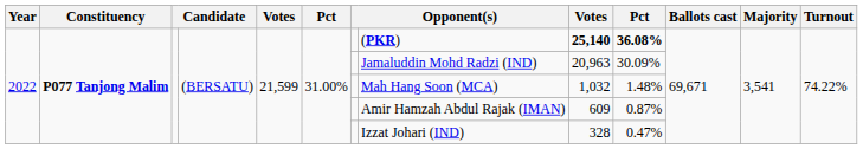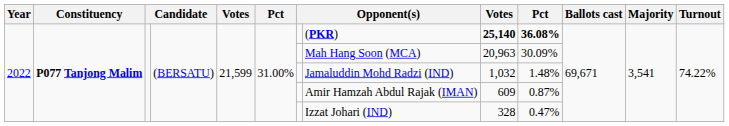row 3 | column 8: Jamaluddin Mohd Radzi (IND) -> Mah Hang Soon (MCA)
row 4 | column 8: Mah Hang Soon (MCA) -> Jamaluddin Mohd Radzi (IND)
